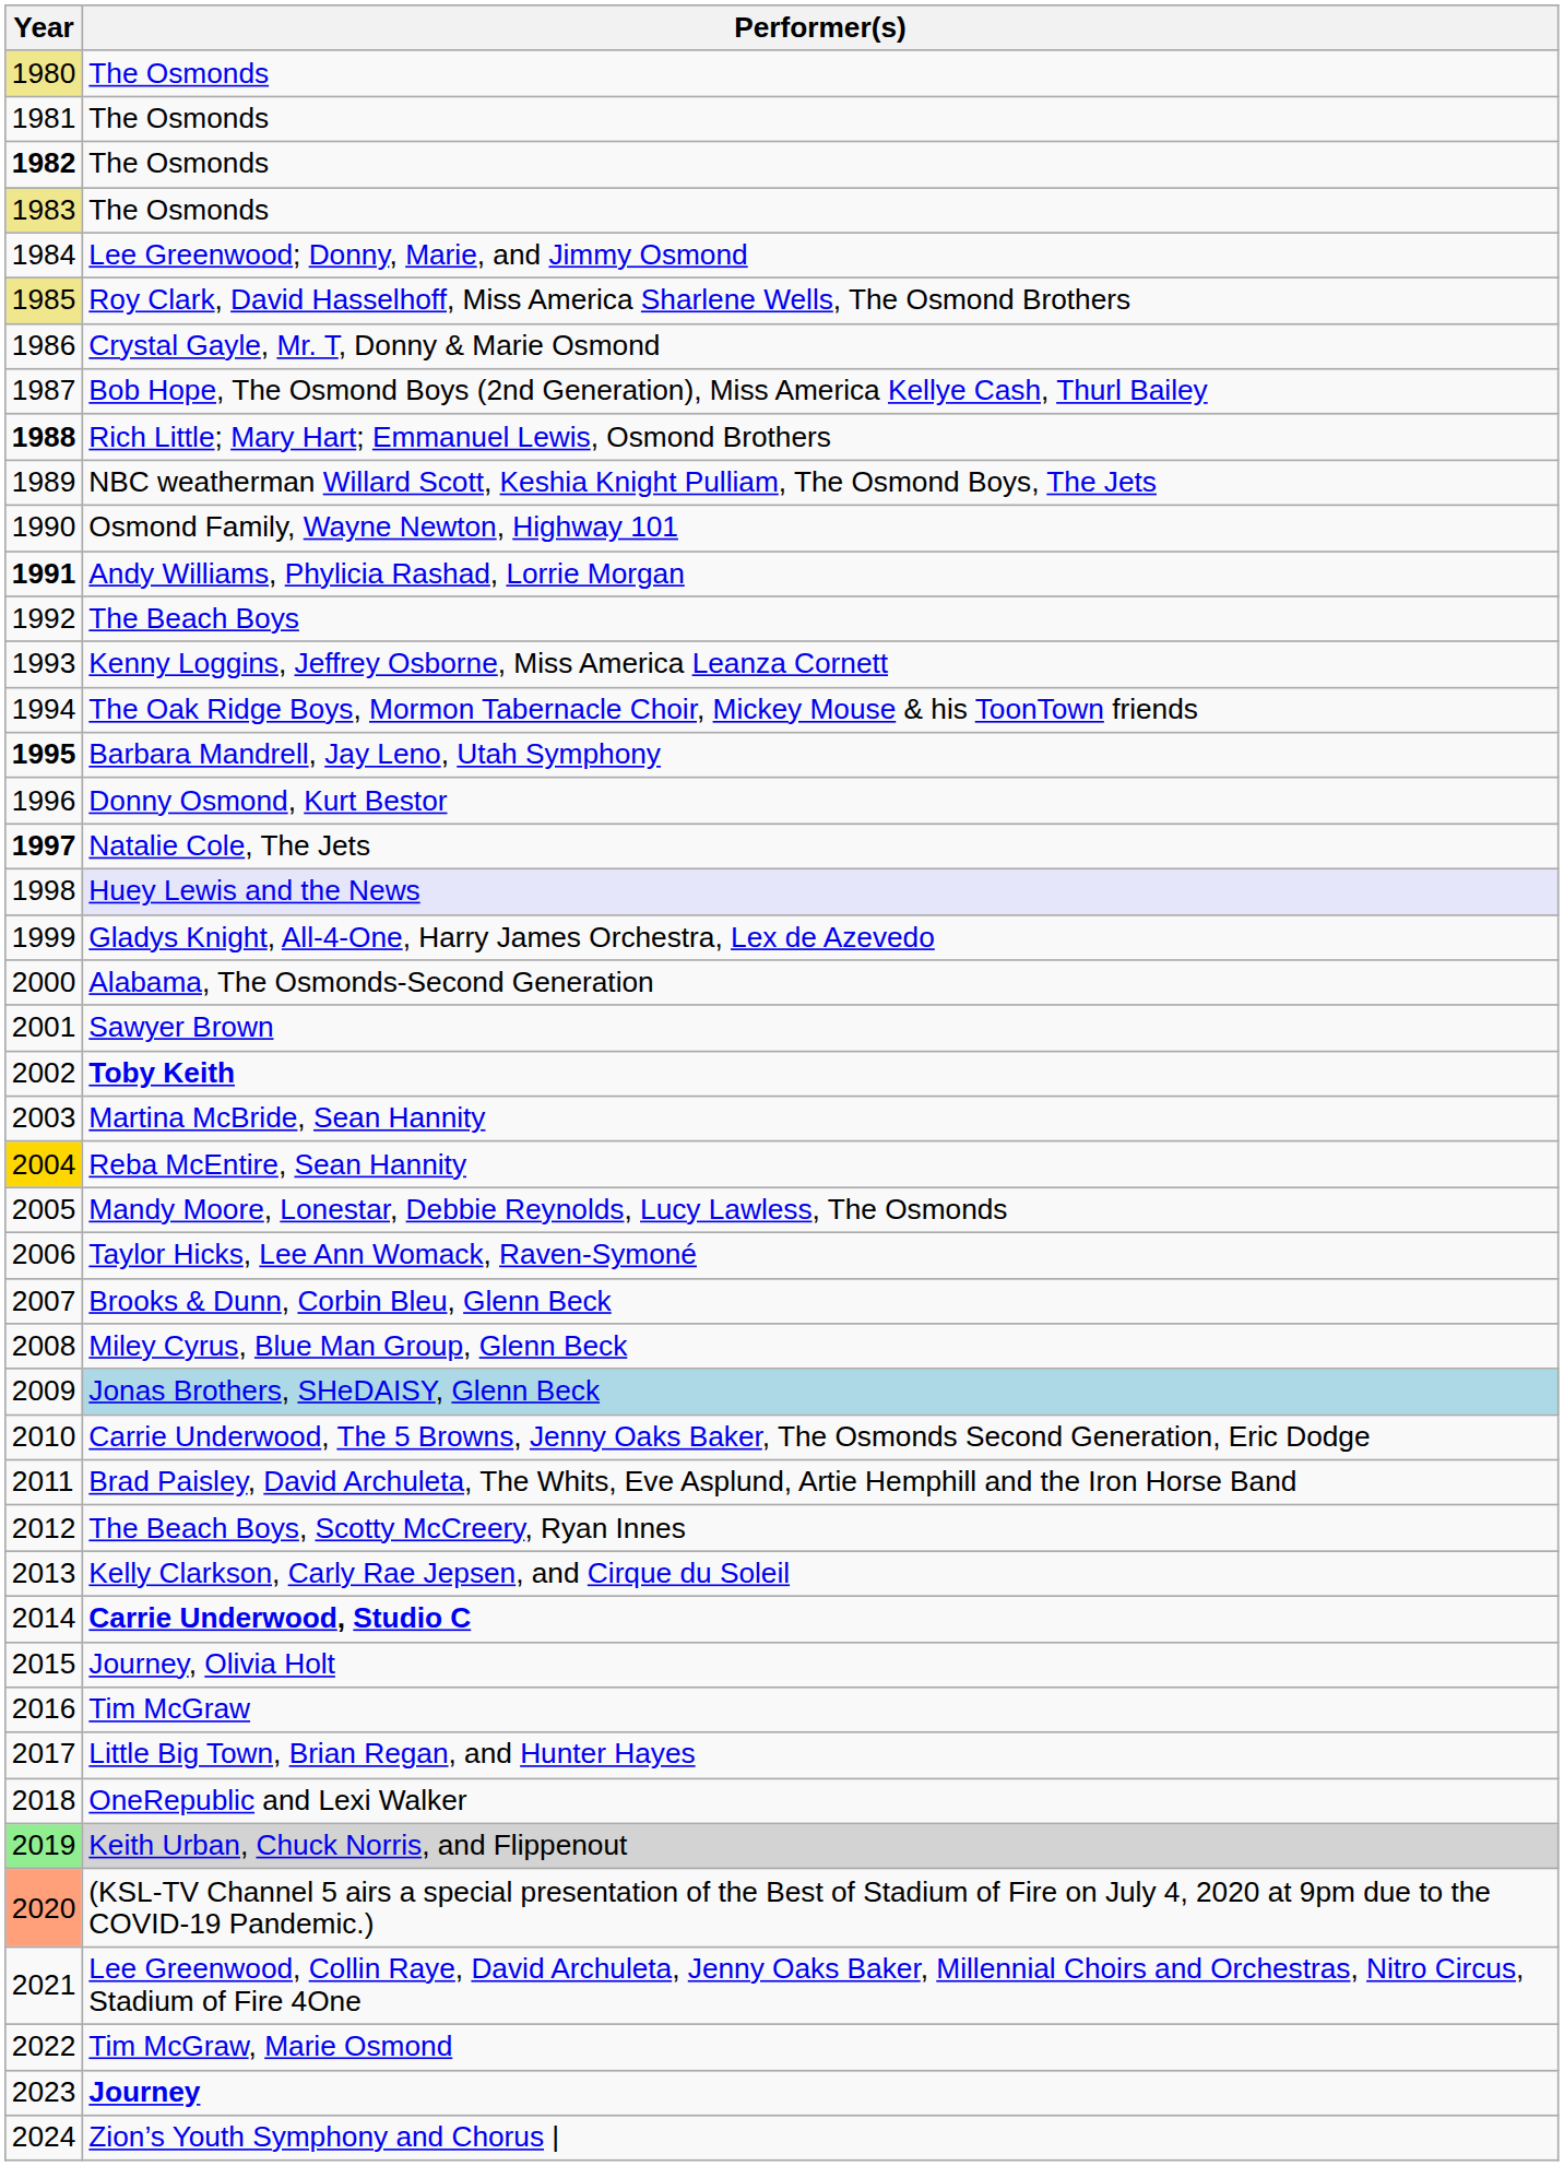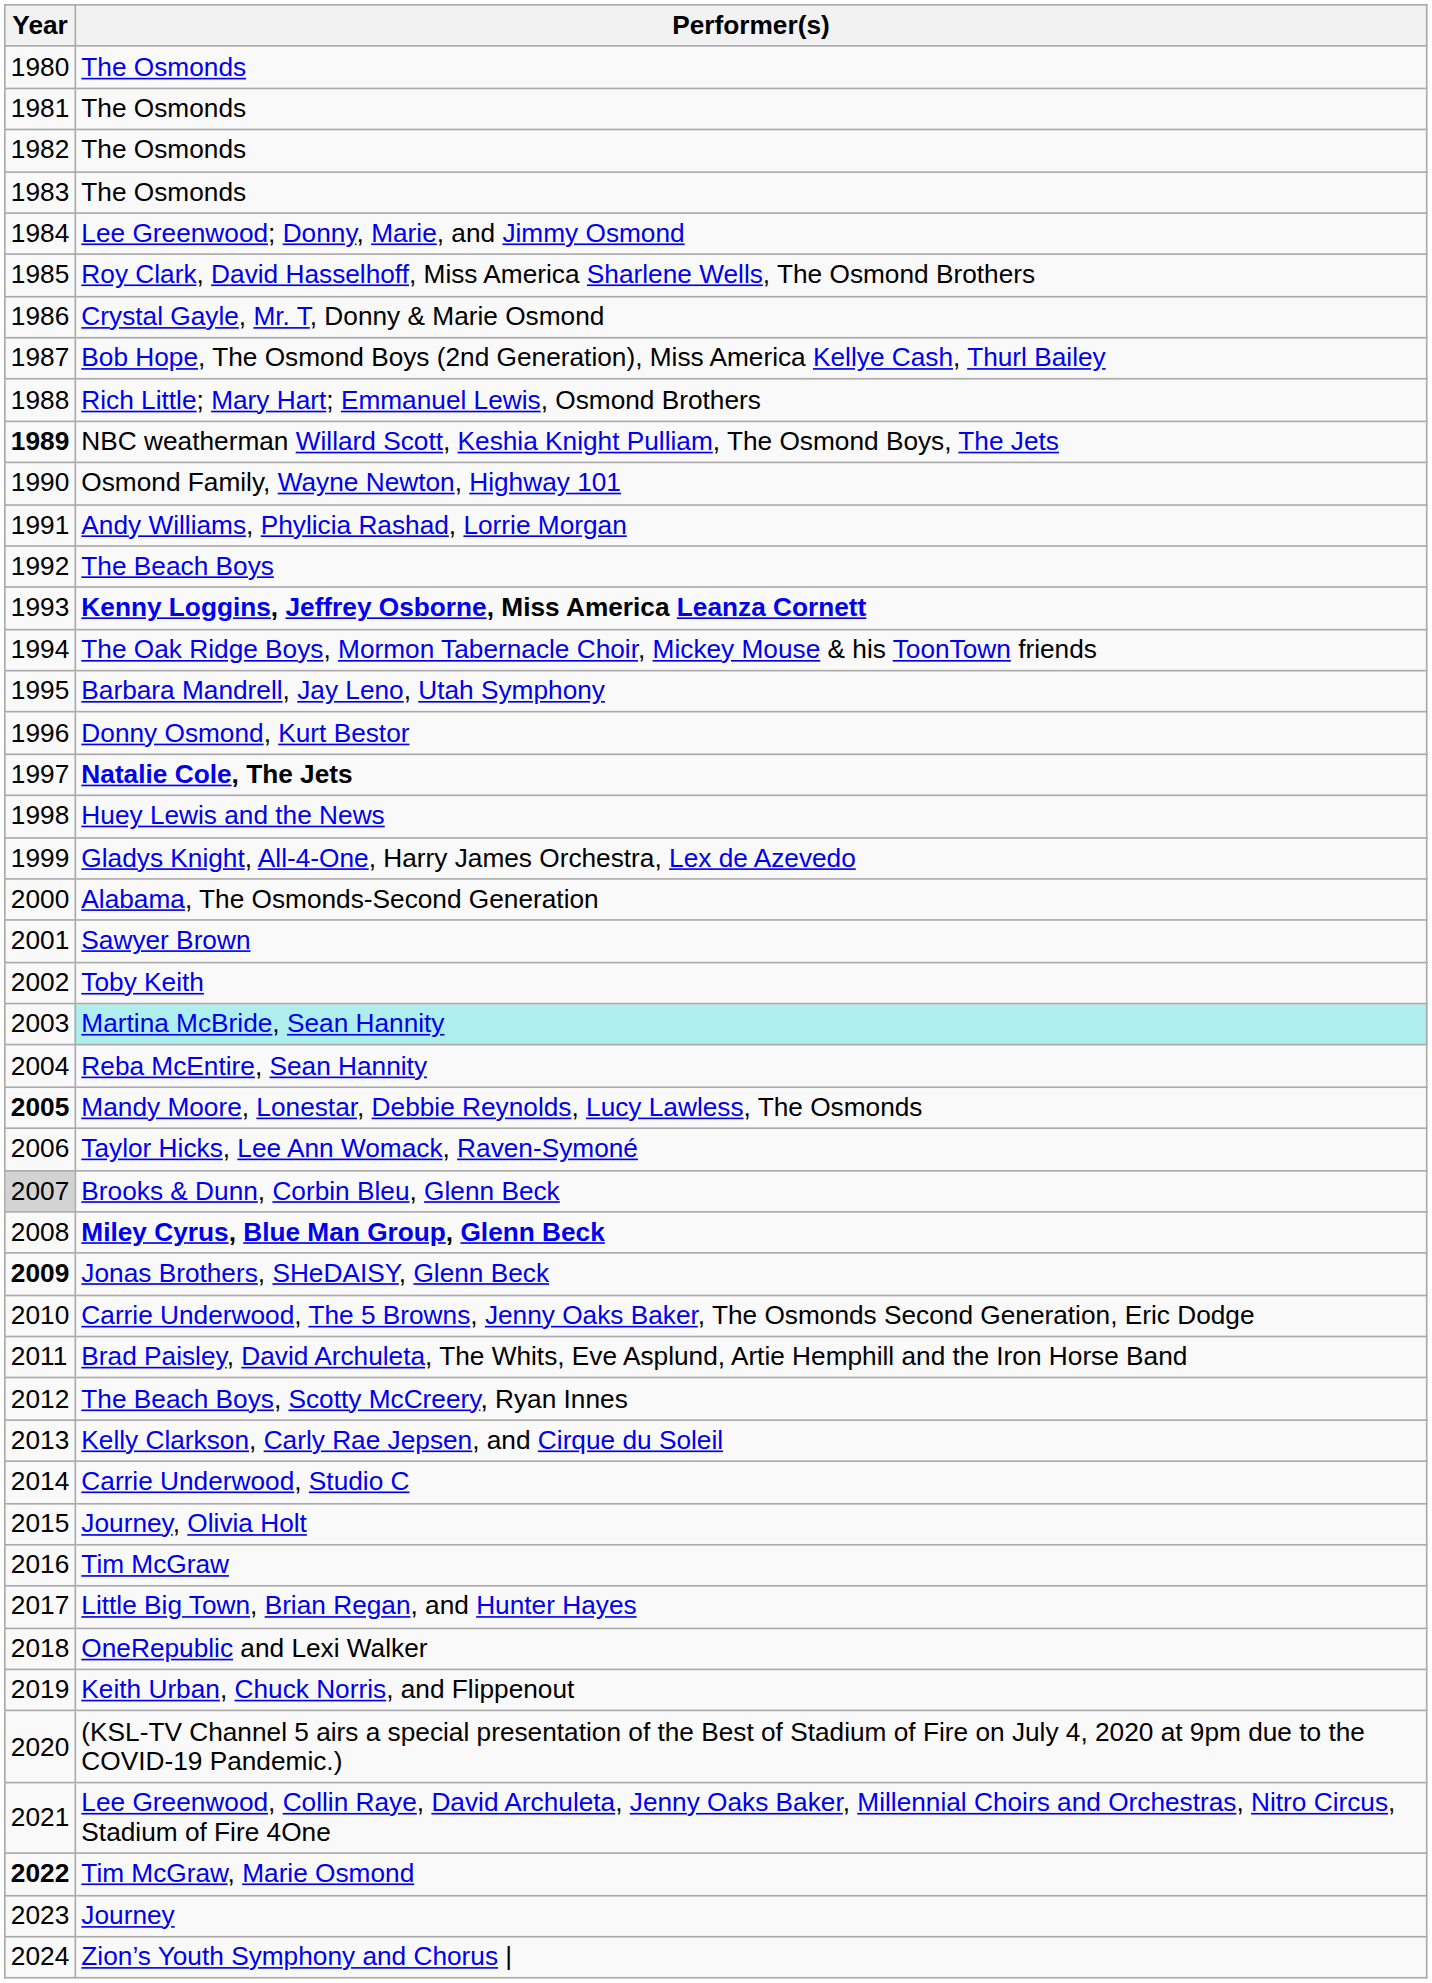row 2 | Year: khaki background -> no background
row 4 | Year: bold -> normal
row 5 | Year: khaki background -> no background
row 7 | Year: khaki background -> no background
row 10 | Year: bold -> normal
row 11 | Year: normal -> bold
row 13 | Year: bold -> normal
row 15 | Performer(s): normal -> bold
row 17 | Year: bold -> normal
row 19 | Year: bold -> normal
row 19 | Performer(s): normal -> bold
row 20 | Performer(s): lavender background -> no background
row 24 | Performer(s): bold -> normal
row 25 | Performer(s): no background -> paleturquoise background
row 26 | Year: gold background -> no background
row 27 | Year: normal -> bold
row 29 | Year: no background -> lightgrey background
row 30 | Performer(s): normal -> bold
row 31 | Year: normal -> bold
row 31 | Performer(s): lightblue background -> no background
row 36 | Performer(s): bold -> normal
row 41 | Year: lightgreen background -> no background
row 41 | Performer(s): lightgrey background -> no background
row 42 | Year: lightsalmon background -> no background
row 44 | Year: normal -> bold
row 45 | Performer(s): bold -> normal
